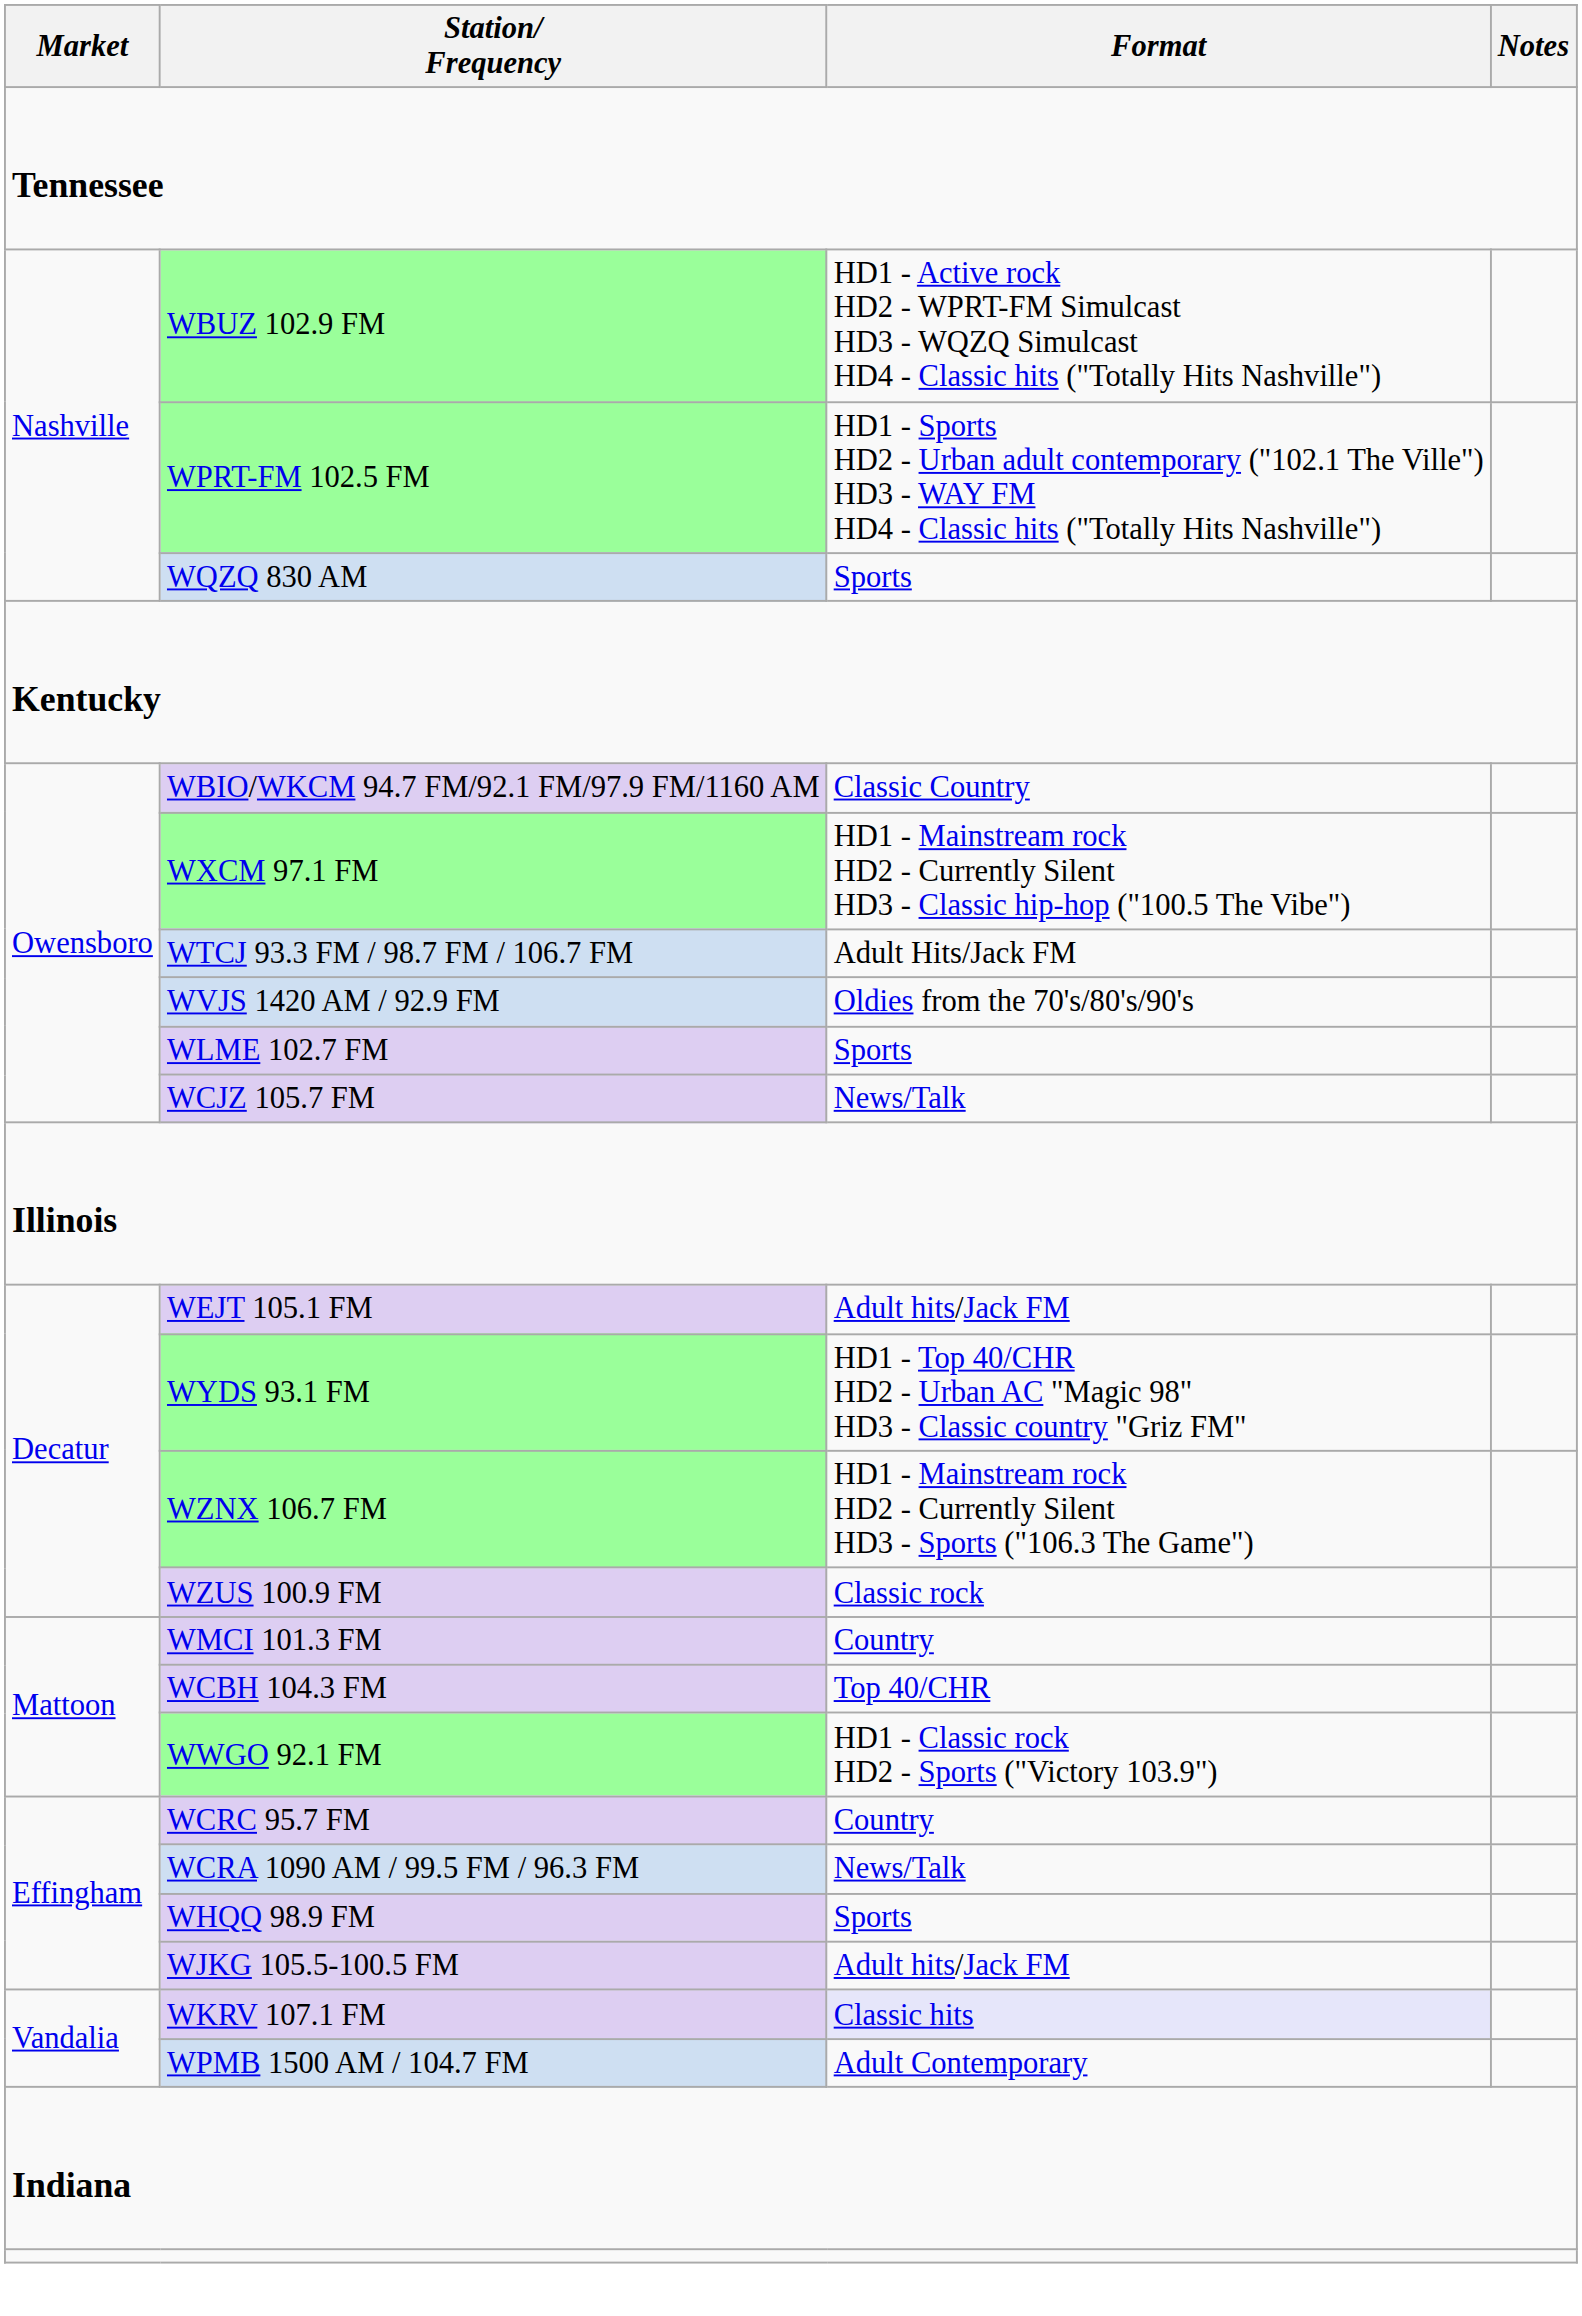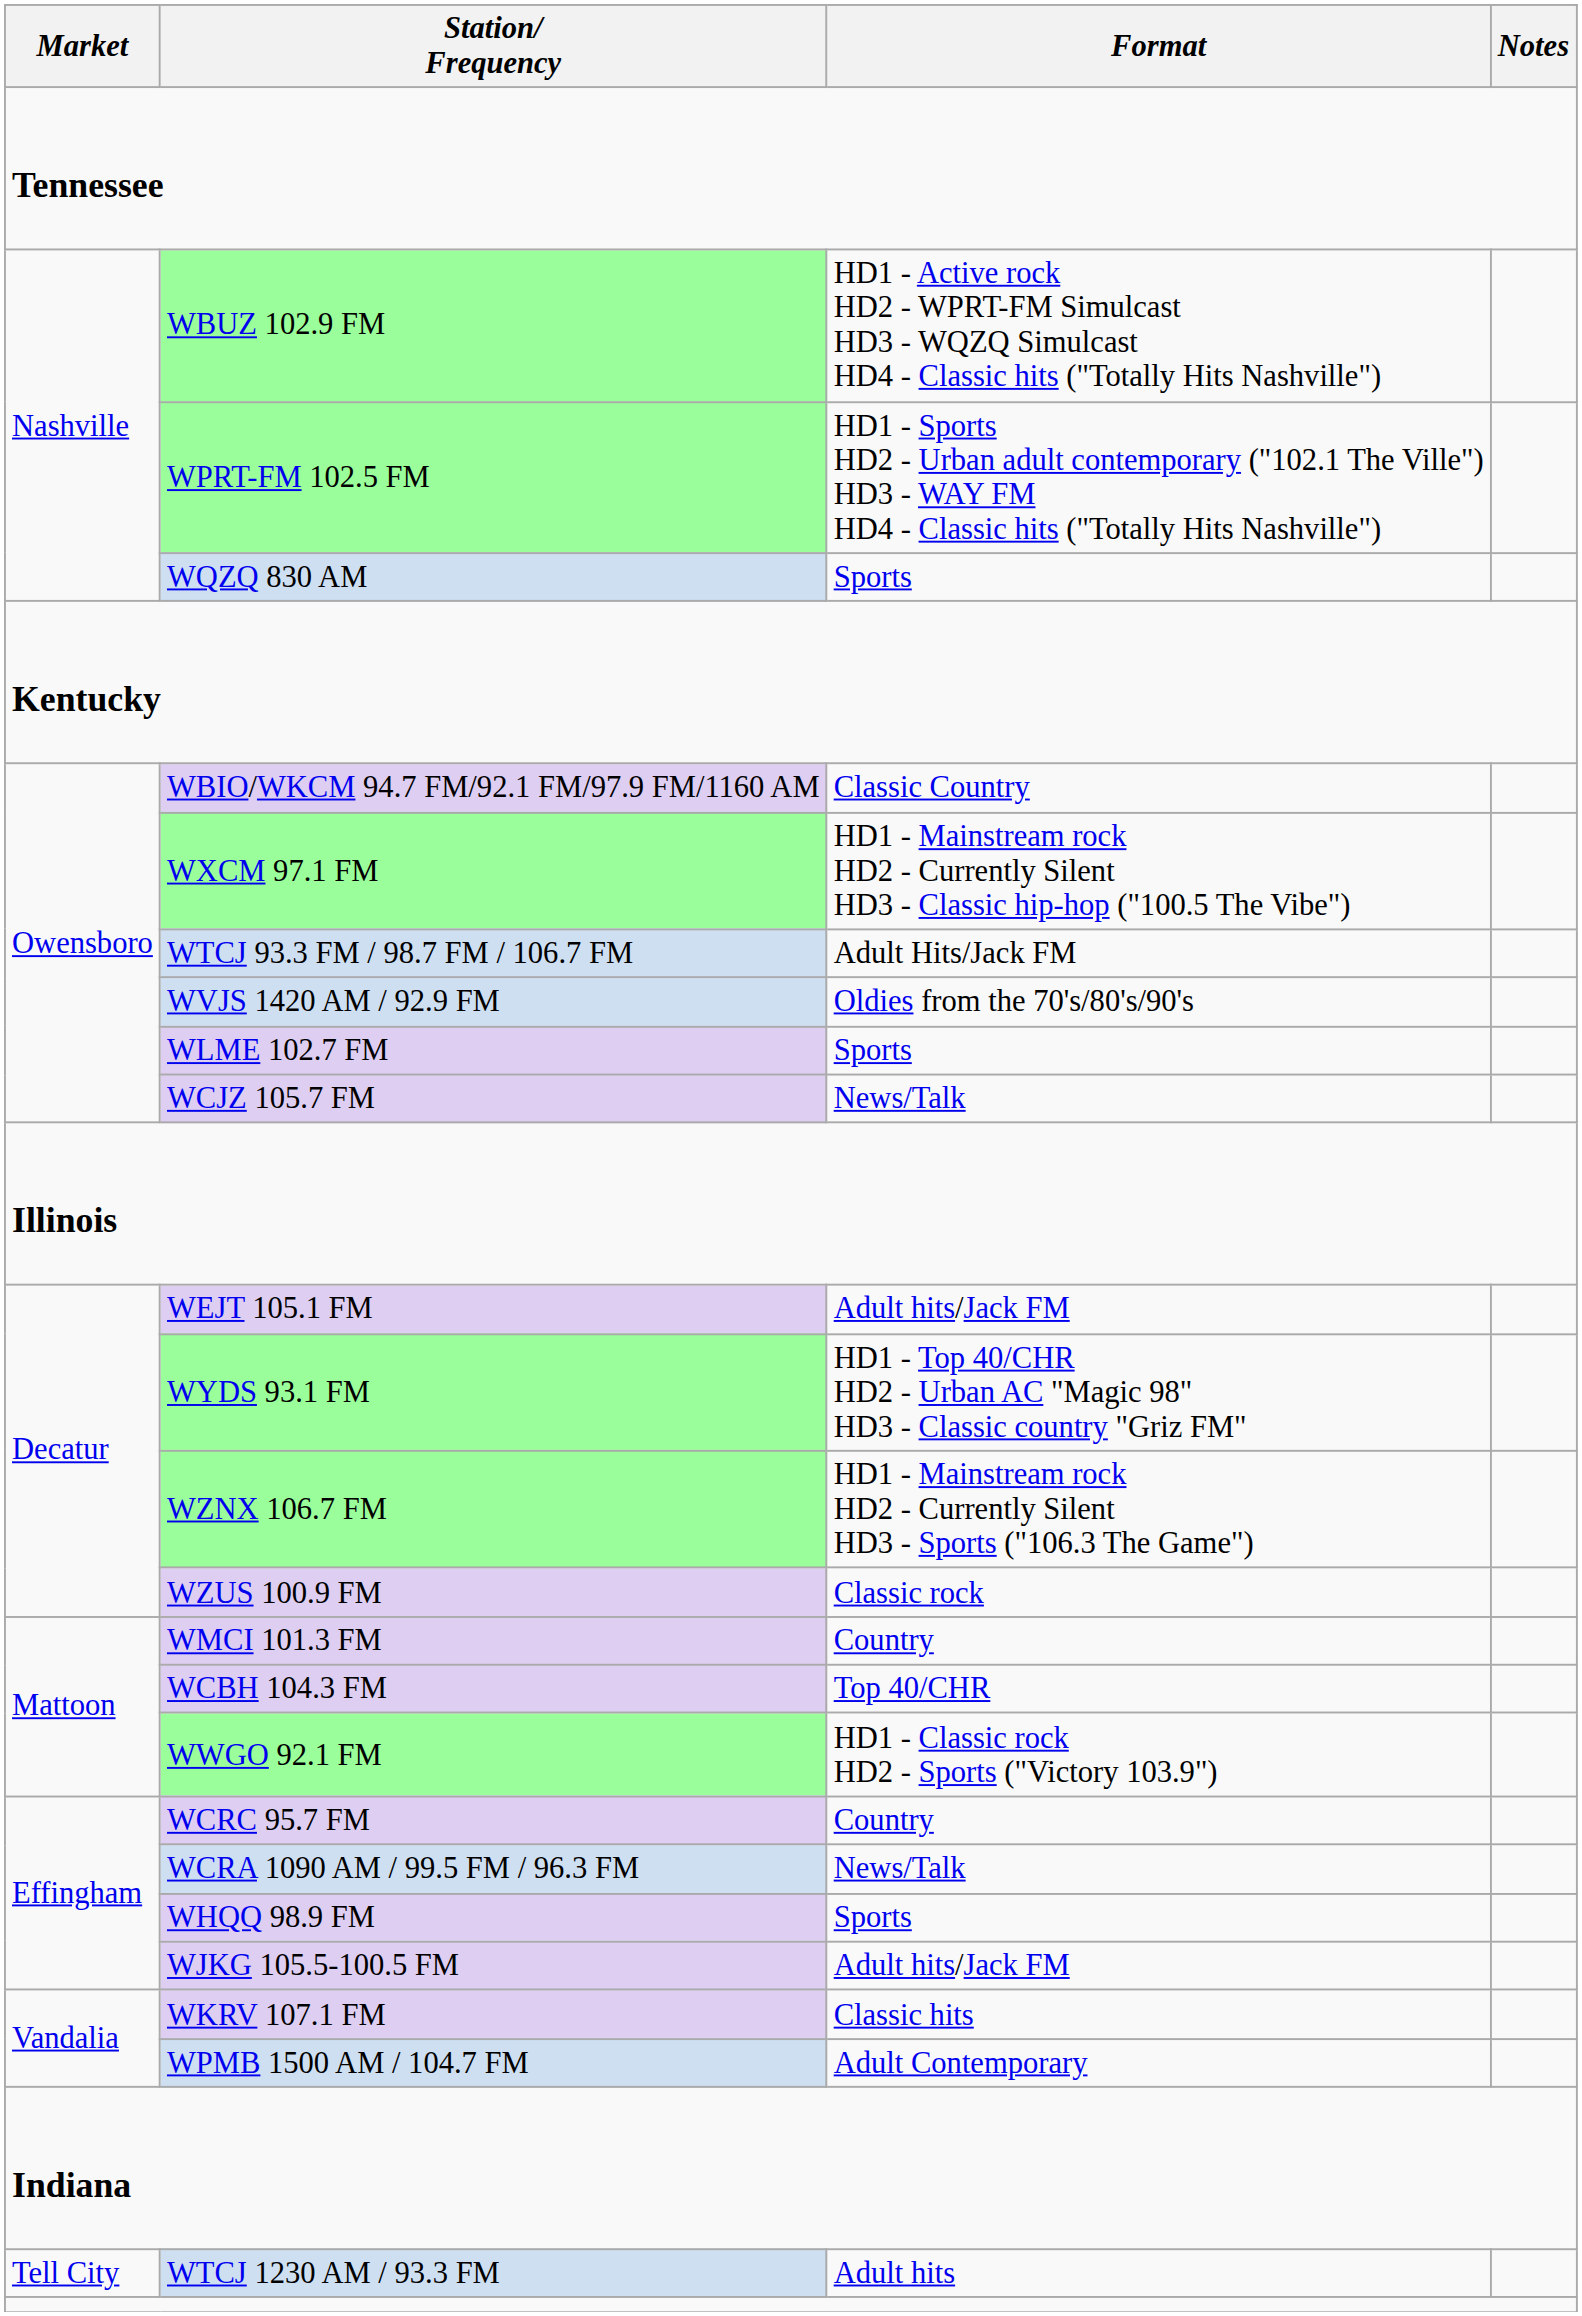WKRV 107.1 FM | Format: lavender background -> no background
+ row: Tell City | WTCJ 1230 AM / 93.3 FM | Adult hits
